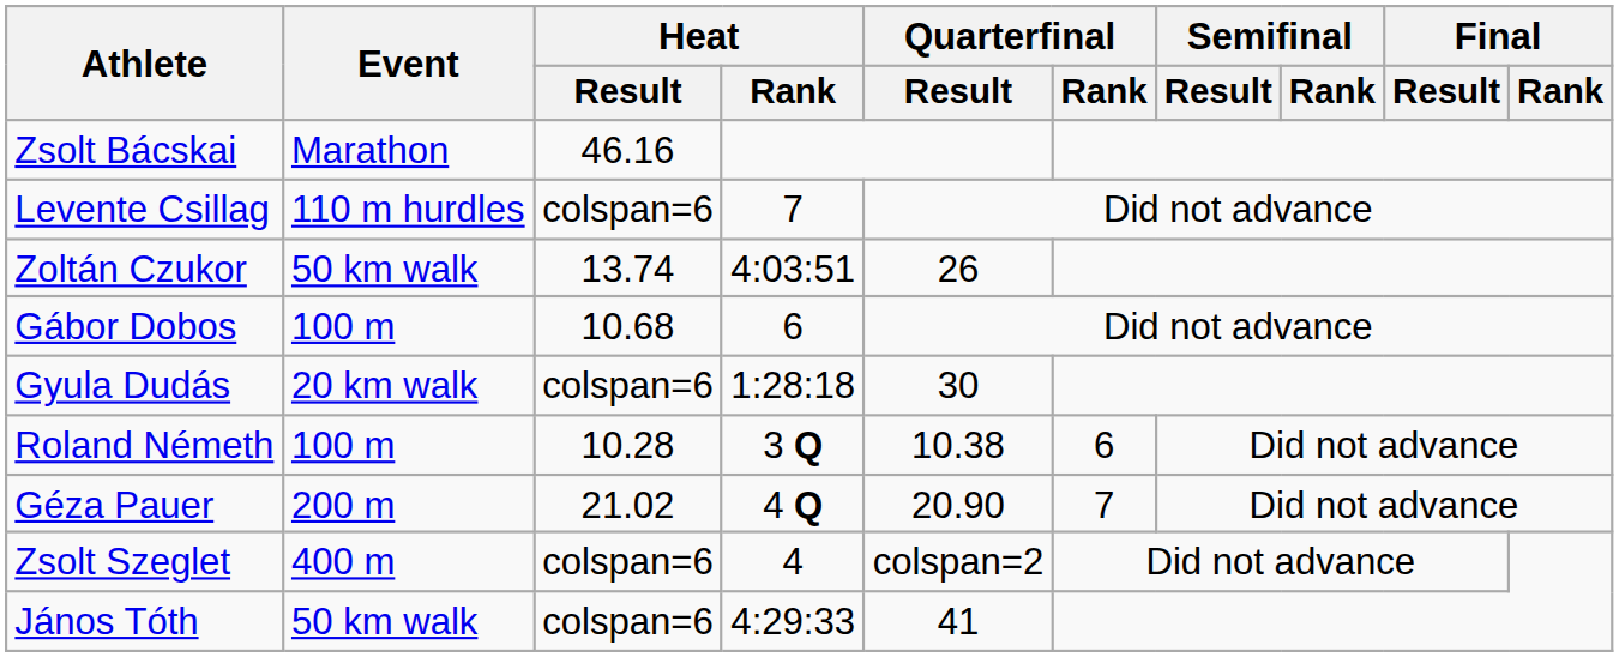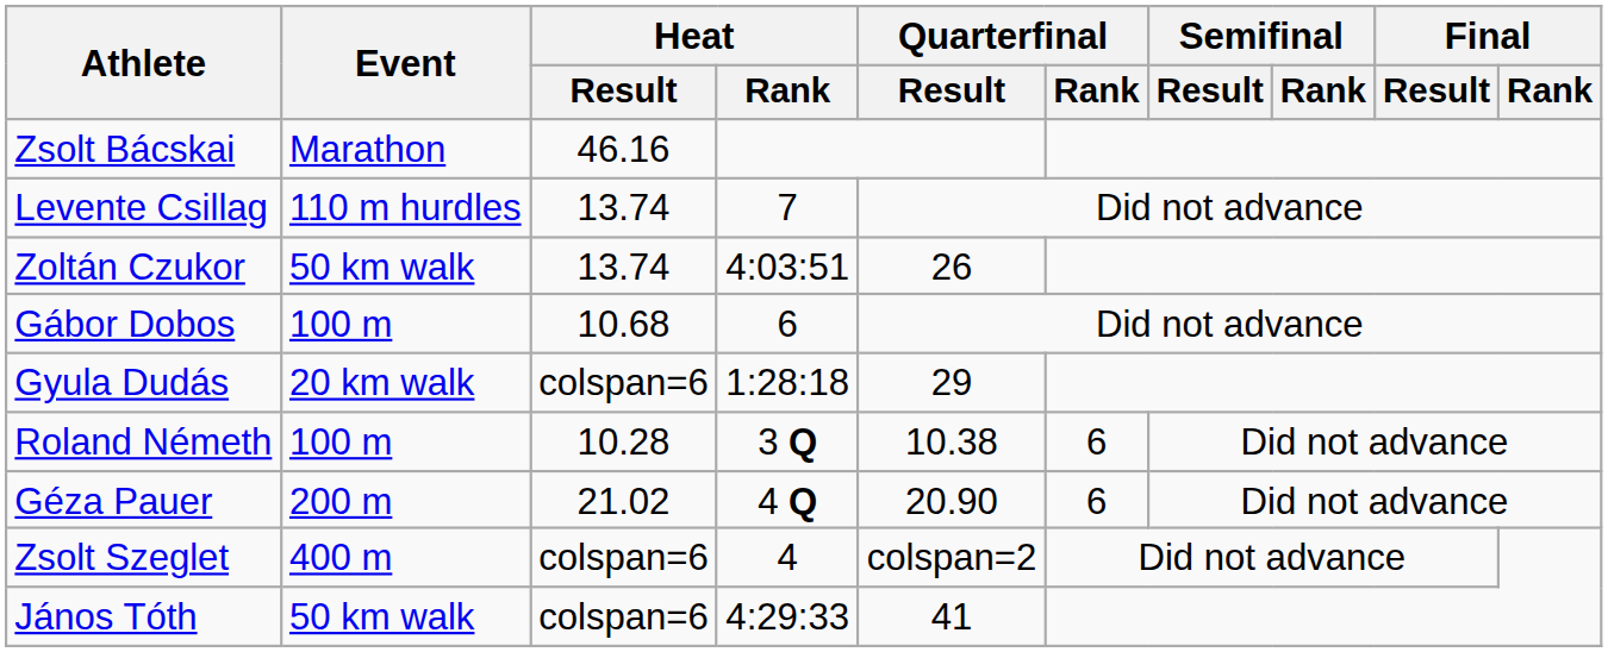Levente Csillag | Heat / Result: colspan=6 -> 13.74
Gyula Dudás | Quarterfinal / Result: 30 -> 29
Géza Pauer | Quarterfinal / Rank: 7 -> 6
